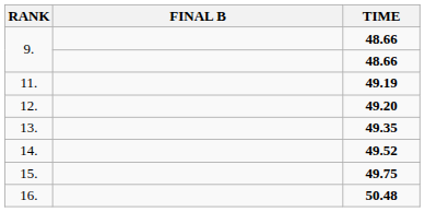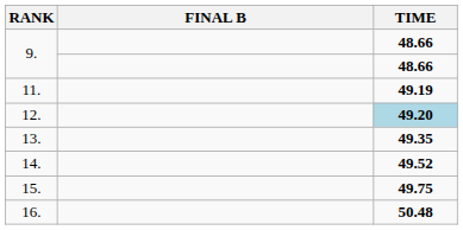12. | TIME: no background -> lightblue background
